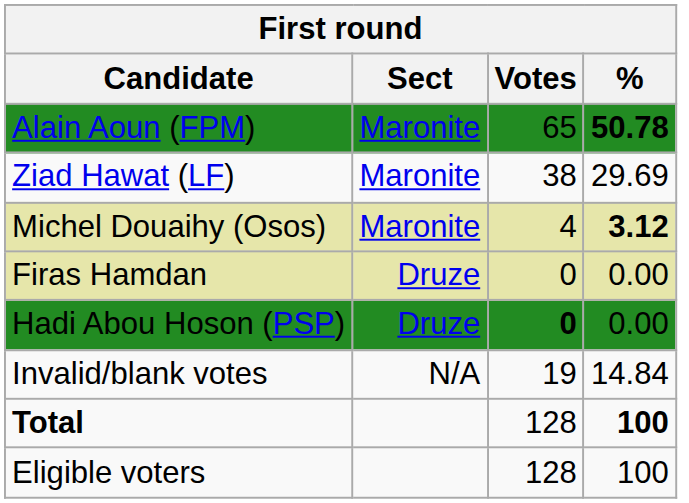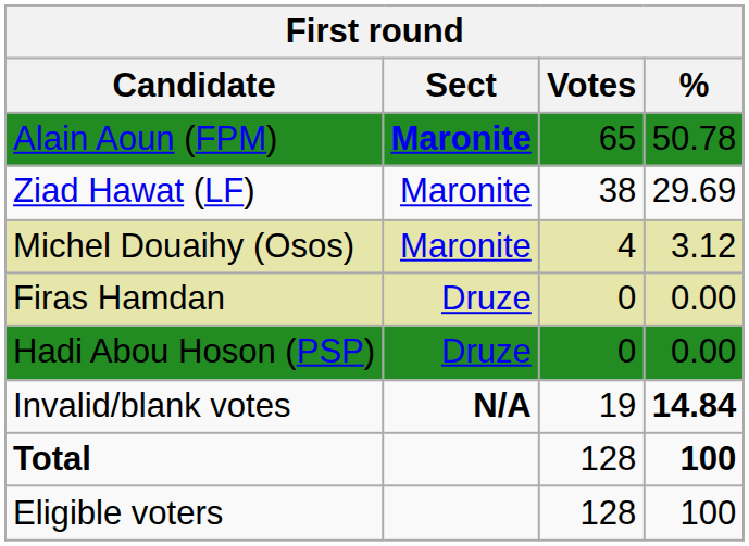Alain Aoun (FPM) | Sect: normal -> bold
Alain Aoun (FPM) | %: bold -> normal
Michel Douaihy (Osos) | %: bold -> normal
Hadi Abou Hoson (PSP) | Votes: bold -> normal
Invalid/blank votes | Sect: normal -> bold
Invalid/blank votes | %: normal -> bold
